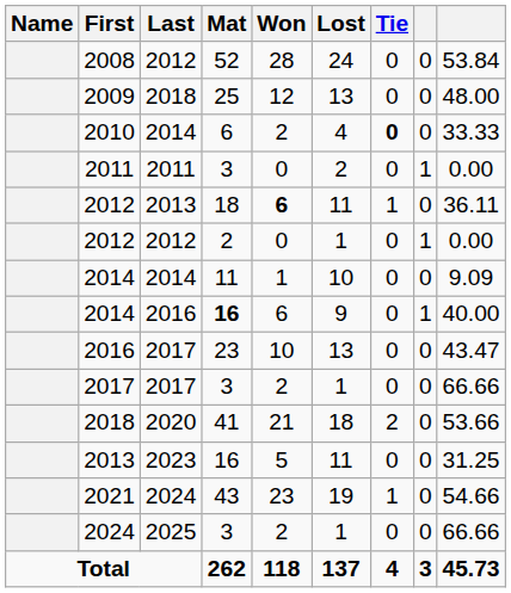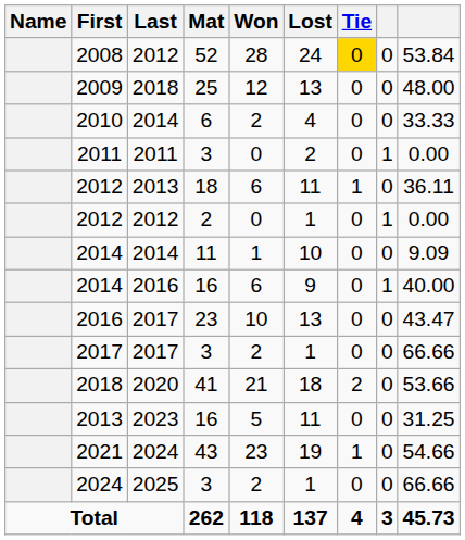2008 | Tie: no background -> gold background
2010 | Tie: bold -> normal
2012 / 2013 | Won: bold -> normal
2014 / 2016 | Mat: bold -> normal
